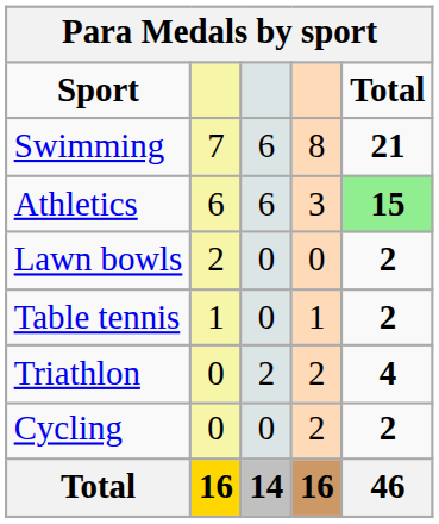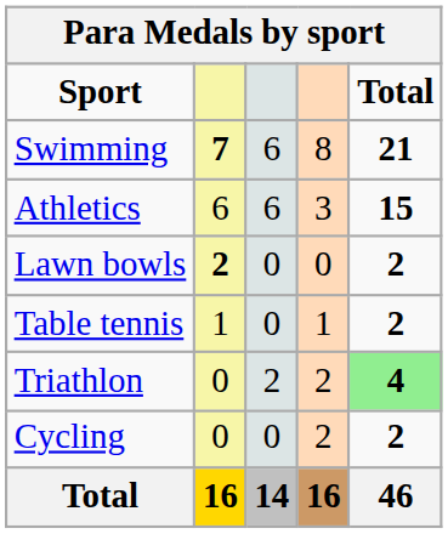Swimming | column 2: normal -> bold
Athletics | Total: lightgreen background -> no background
Lawn bowls | column 2: normal -> bold
Triathlon | Total: no background -> lightgreen background
